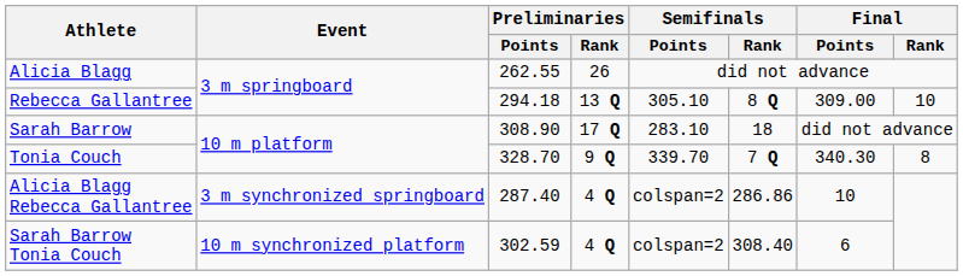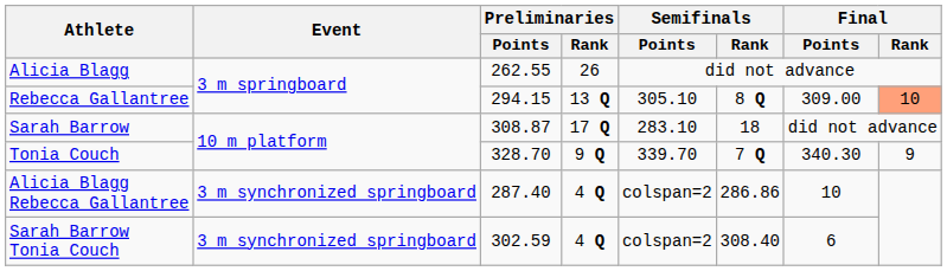Rebecca Gallantree | Preliminaries / Points: 294.18 -> 294.15
Rebecca Gallantree | Final / Rank: no background -> lightsalmon background
Sarah Barrow | Preliminaries / Points: 308.90 -> 308.87
Tonia Couch | Final / Rank: 8 -> 9
Sarah Barrow Tonia Couch | Event: 10 m synchronized platform -> 3 m synchronized springboard
